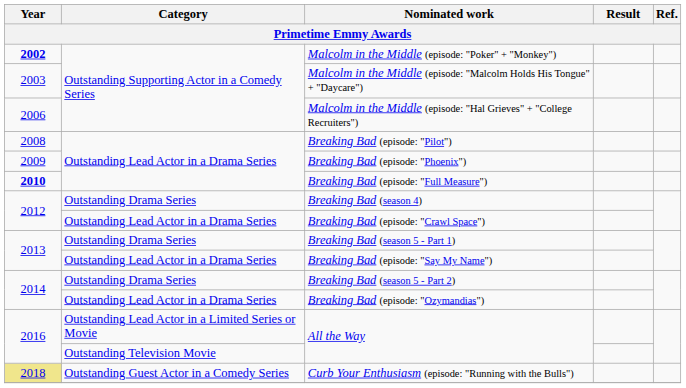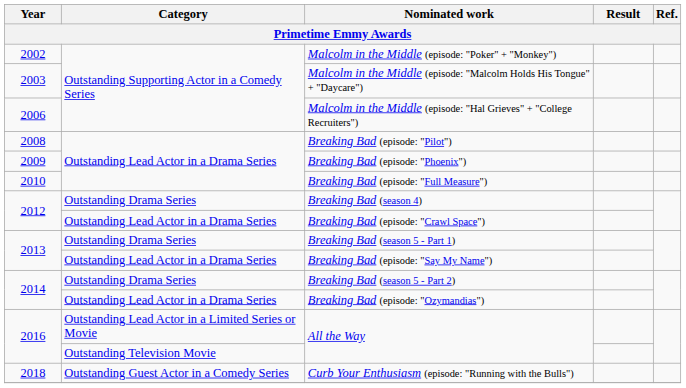Malcolm in the Middle (episode: "Poker" + "Monkey") | Year: bold -> normal
Breaking Bad (episode: "Full Measure") | Year: bold -> normal
Curb Your Enthusiasm (episode: "Running with the Bulls") | Year: khaki background -> no background
